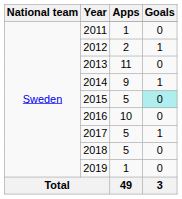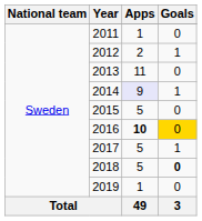2014 | Apps: no background -> lavender background
2015 | Goals: paleturquoise background -> no background
2016 | Apps: normal -> bold
2016 | Goals: no background -> gold background
2018 | Goals: normal -> bold
